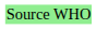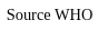row 1 | column 1: lightgreen background -> no background
